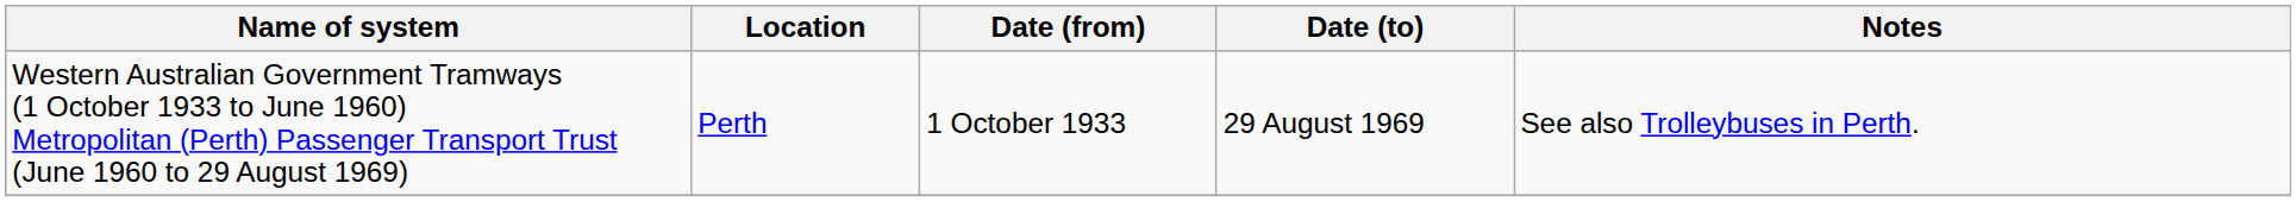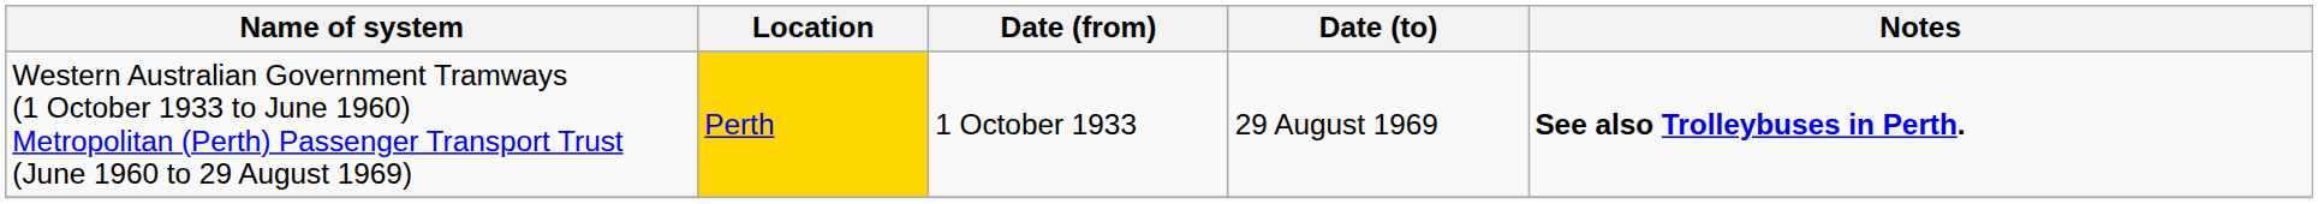row 2 | Location: no background -> gold background
row 2 | Notes: normal -> bold
